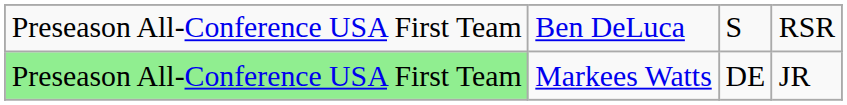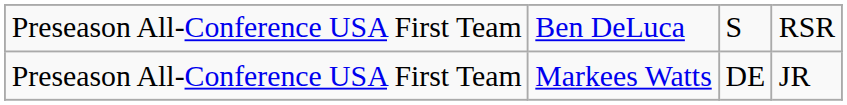row 2 | column 1: lightgreen background -> no background
